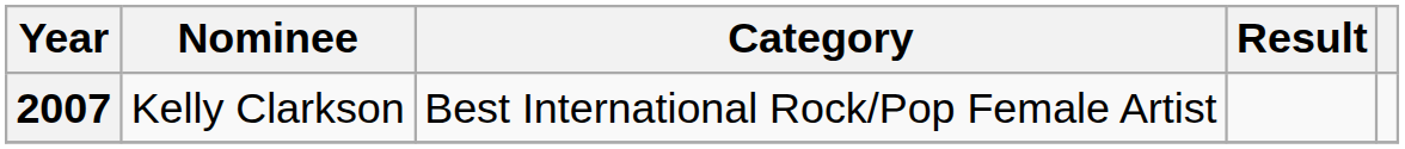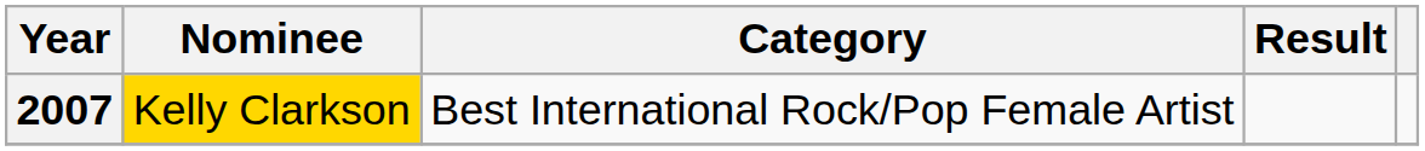2007 | Nominee: no background -> gold background
